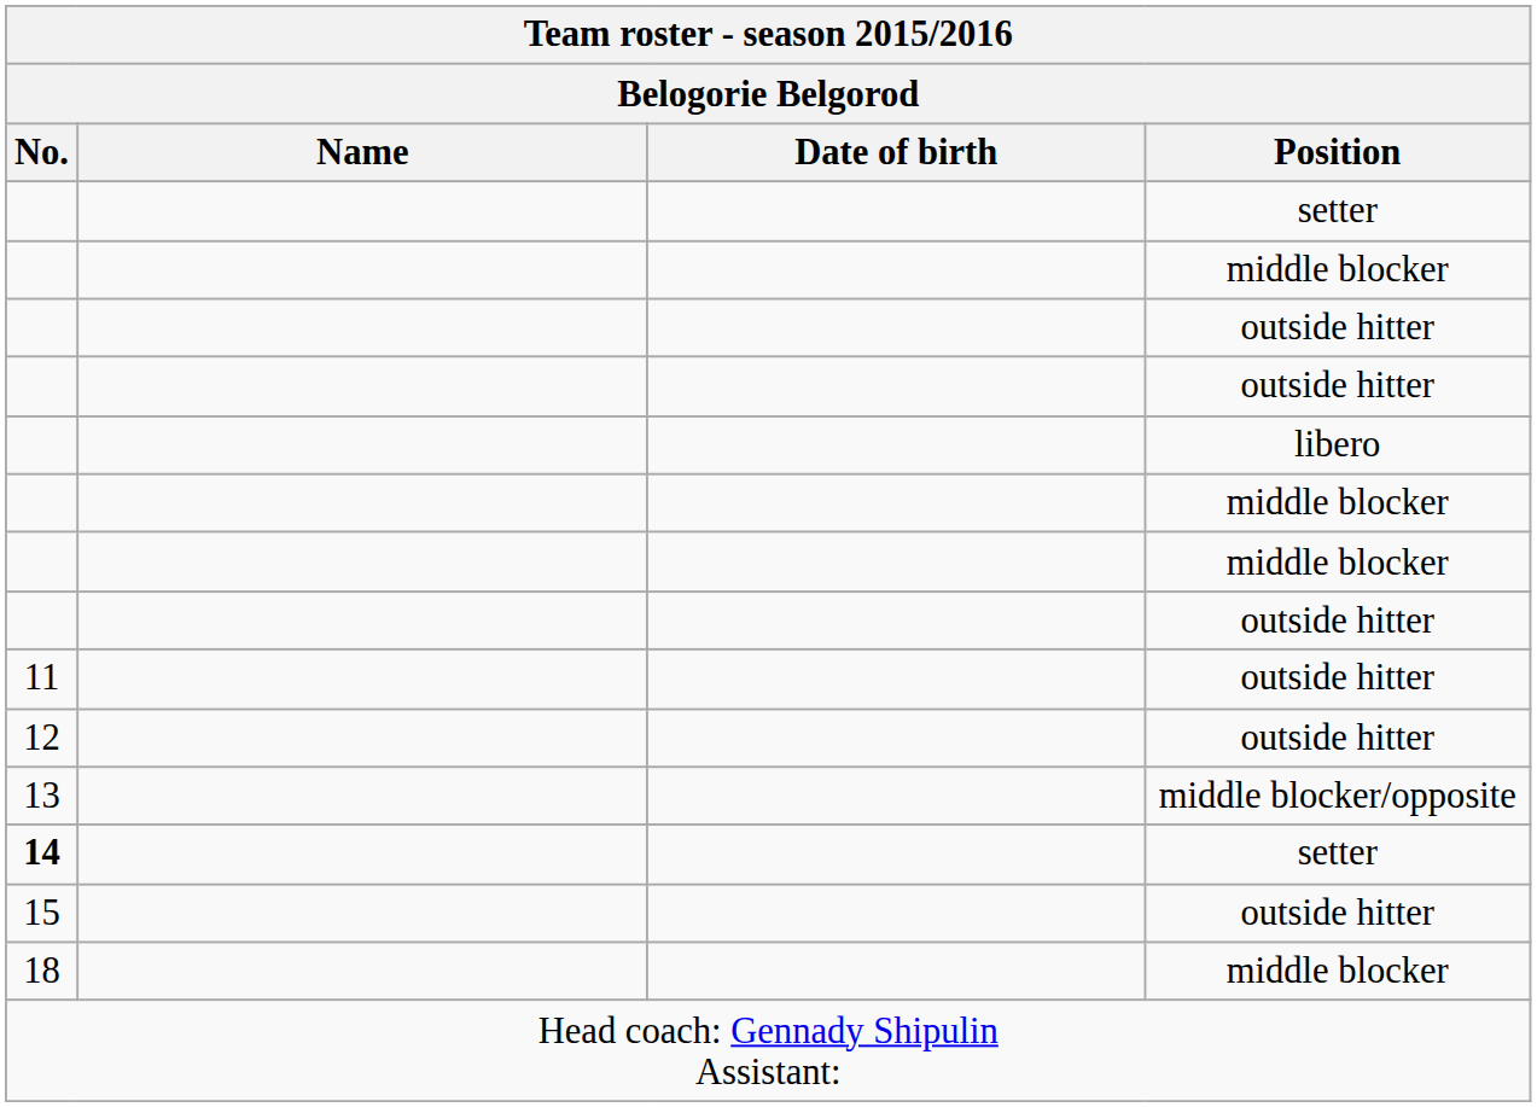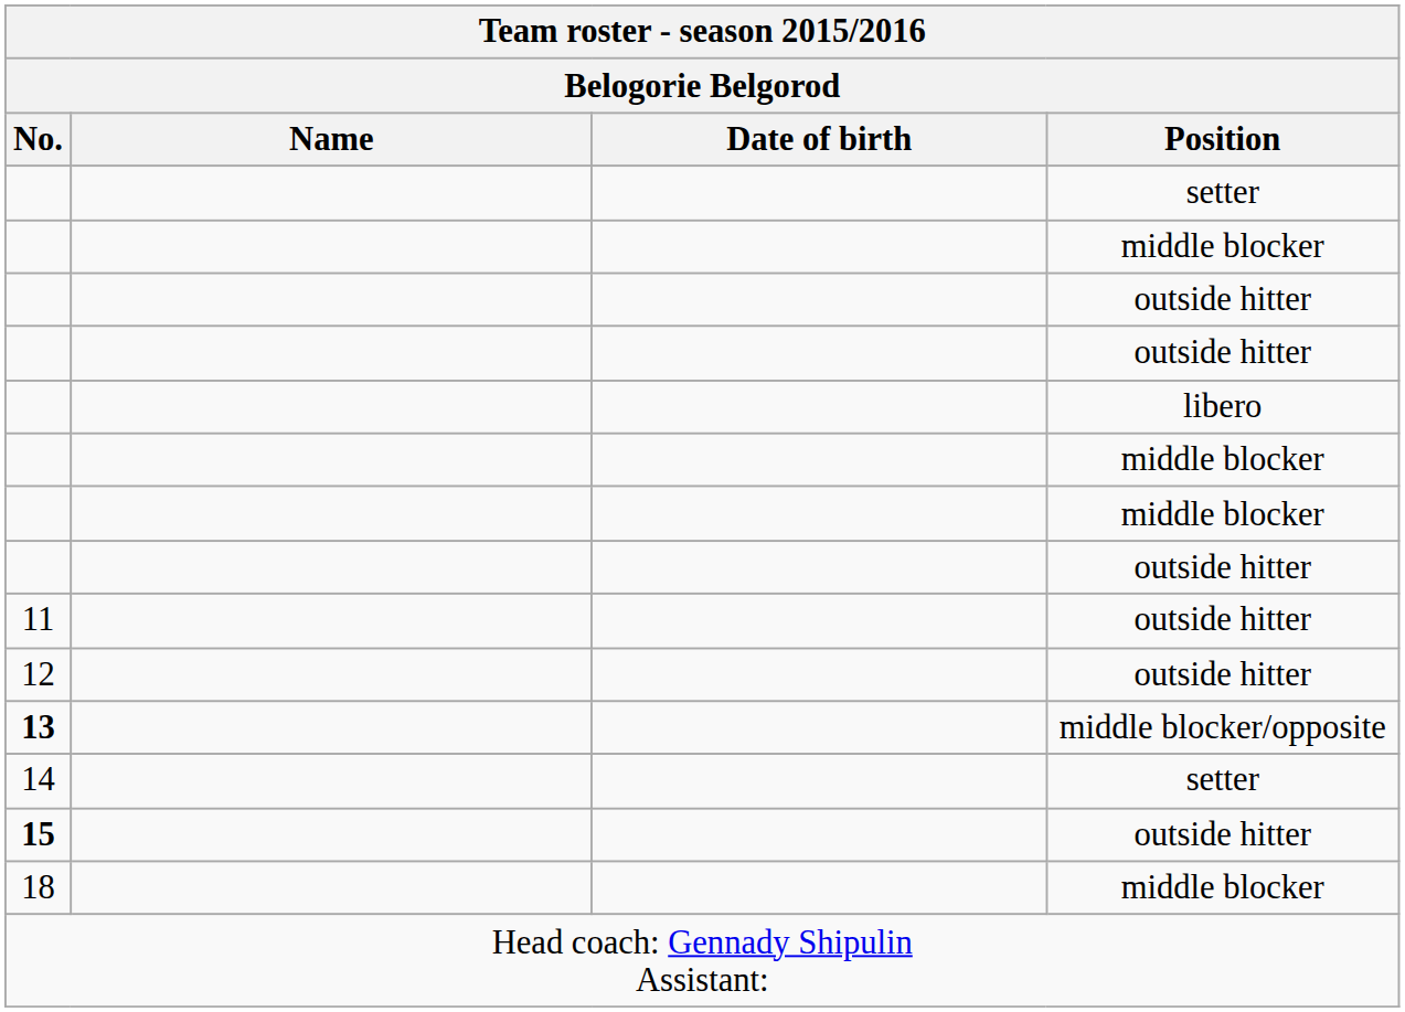13 | No.: normal -> bold
14 | No.: bold -> normal
15 | No.: normal -> bold
